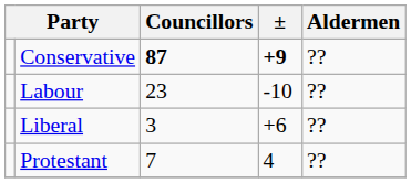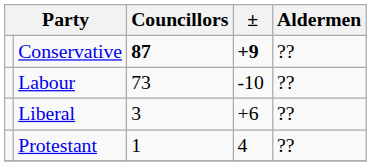Labour | Councillors: 23 -> 73
Protestant | Councillors: 7 -> 1
